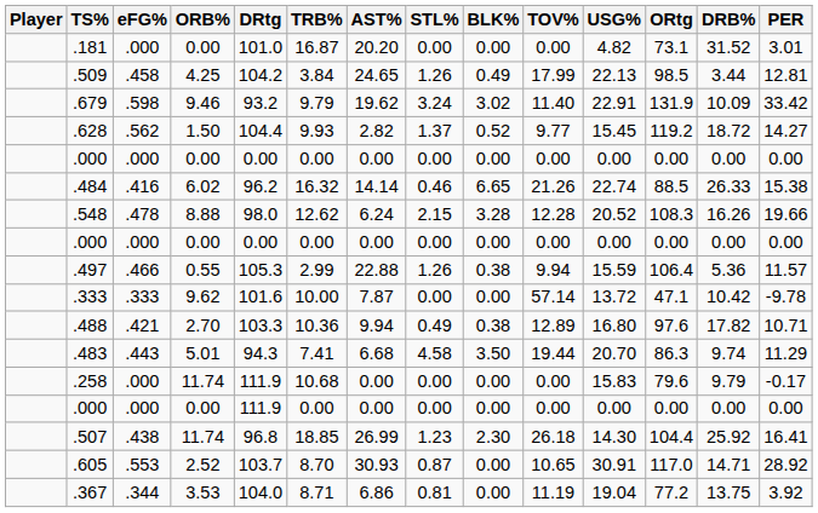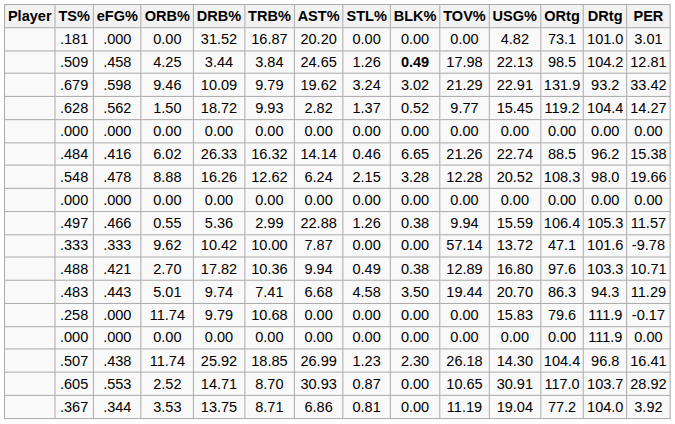columns swapped: DRB% <-> DRtg
.509 | BLK%: normal -> bold
.509 | TOV%: 17.99 -> 17.98
.679 | TOV%: 11.40 -> 21.29
